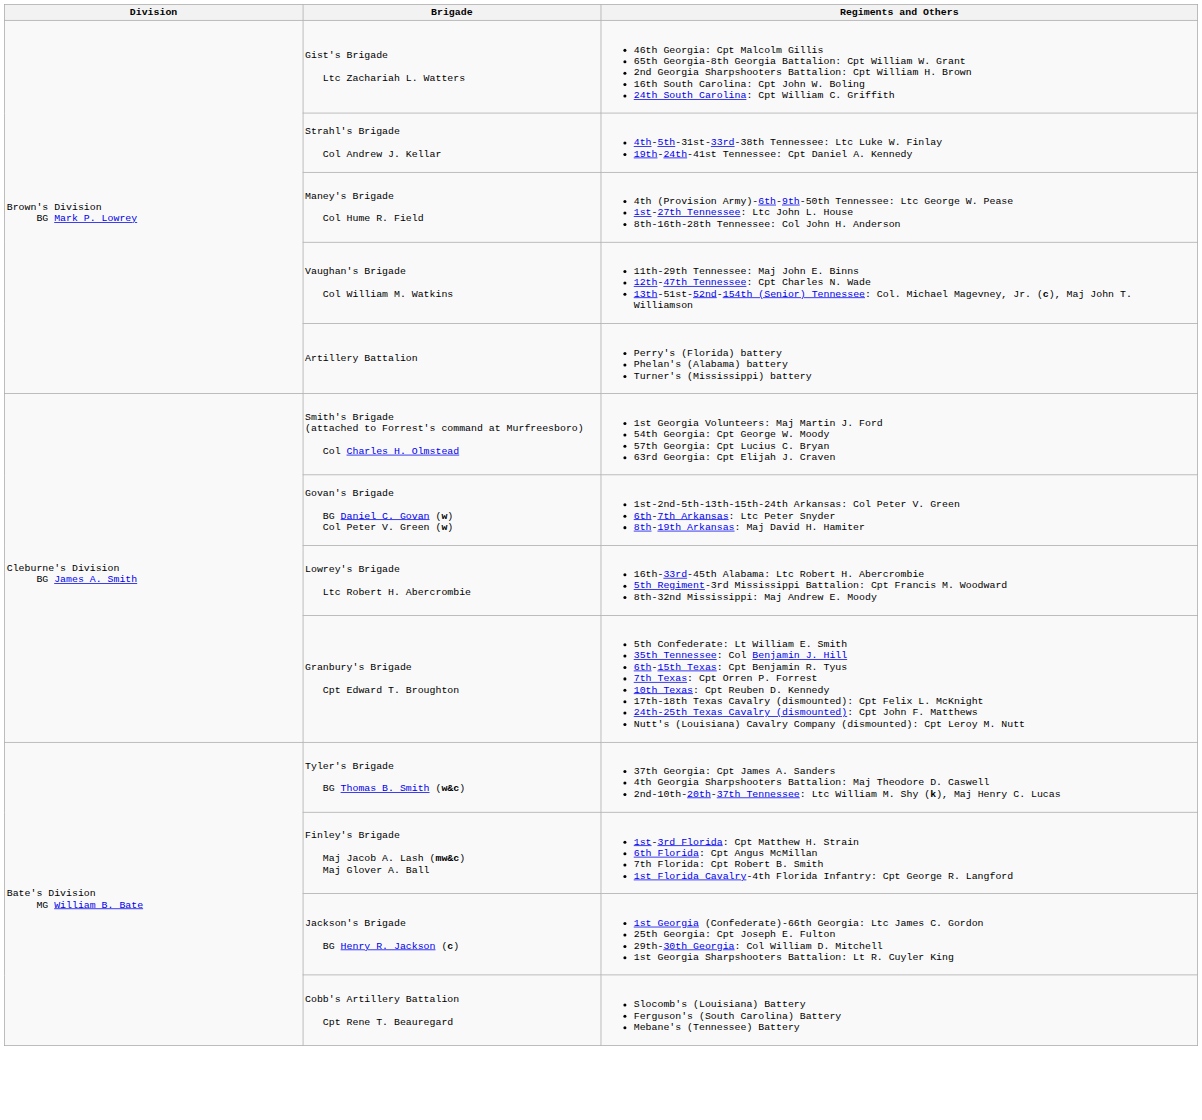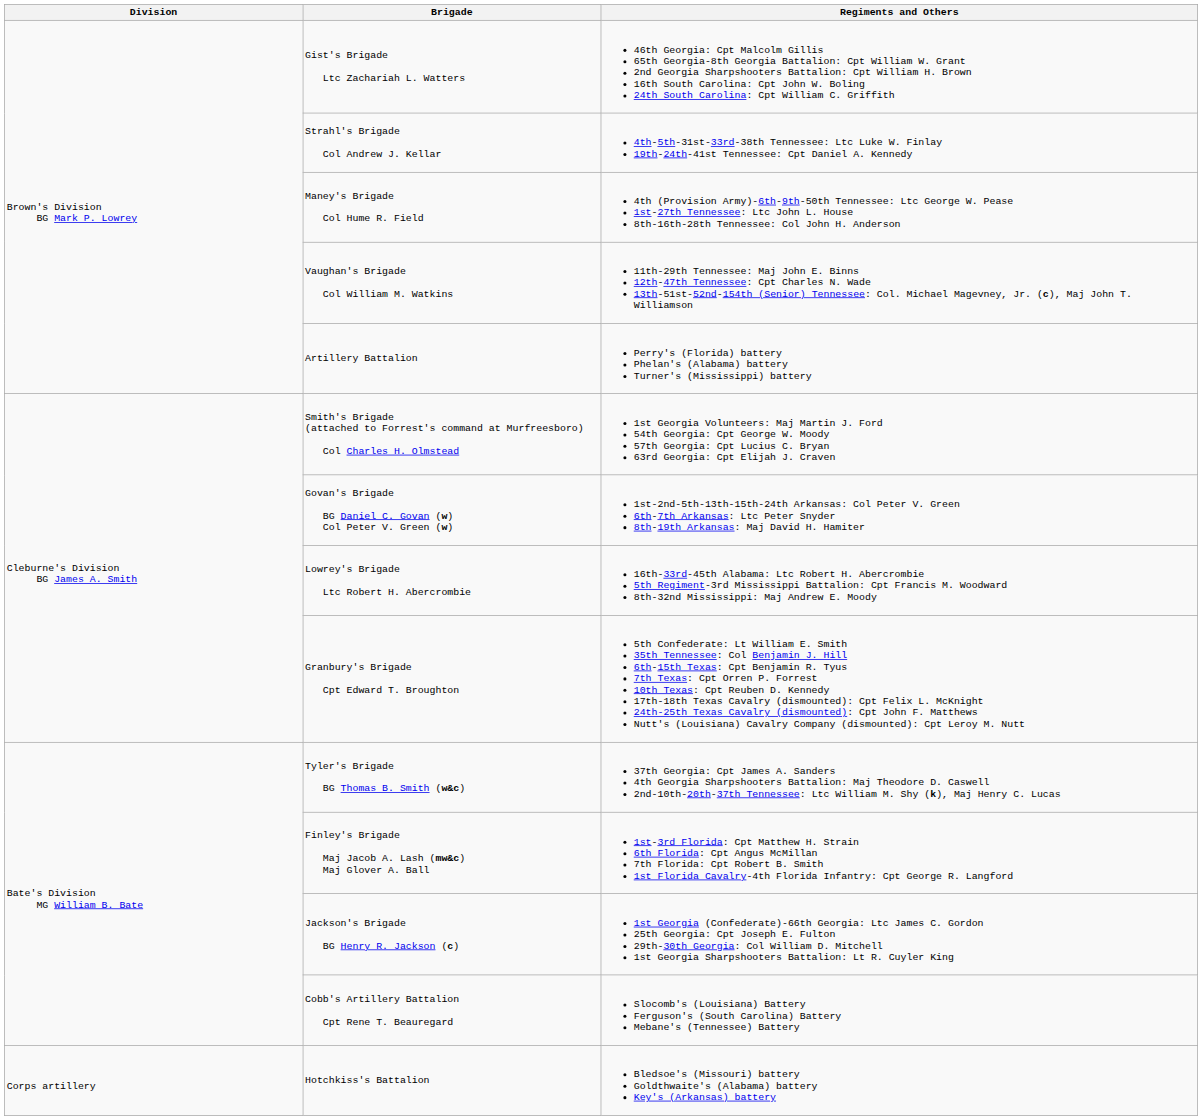+ row: Corps artillery | Hotchkiss's Battalion | Bledsoe's (Missouri) battery Goldthwaite's (Alabama) battery Key's (Arkansas) battery
